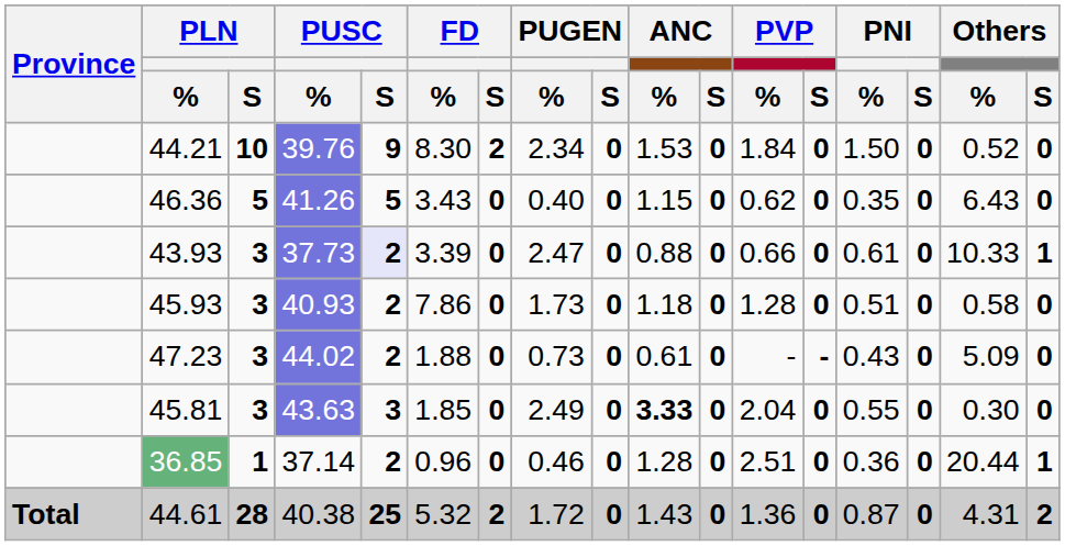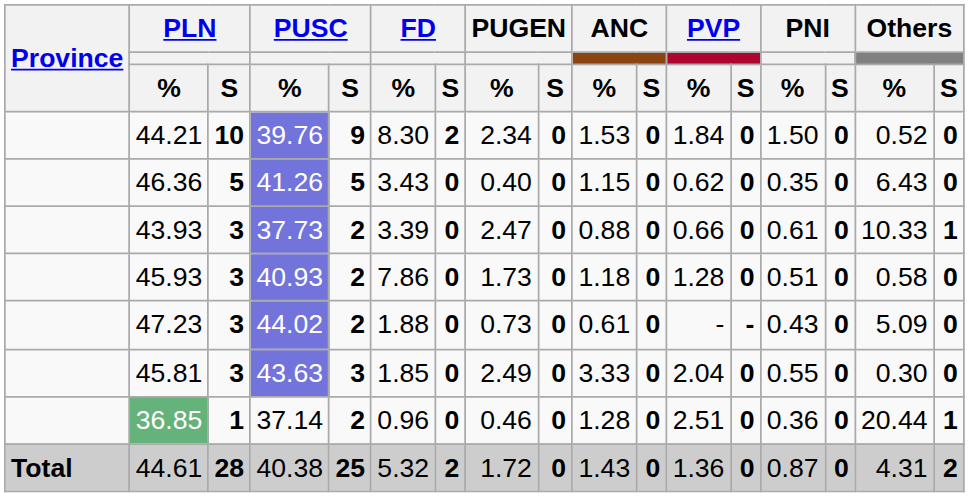43.93 | PUSC / S: lavender background -> no background
45.81 | ANC / %: bold -> normal
